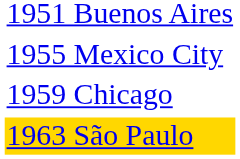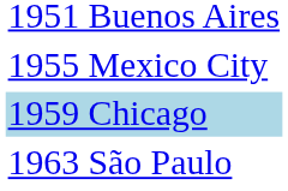1959 Chicago | column 1: no background -> lightblue background
1963 São Paulo | column 1: gold background -> no background
